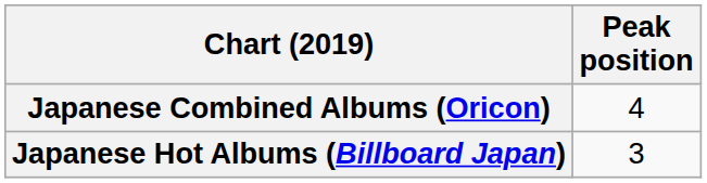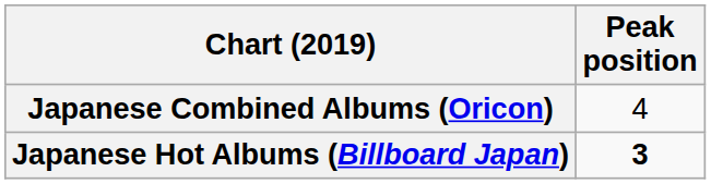Japanese Hot Albums (Billboard Japan) | Peak position: normal -> bold
